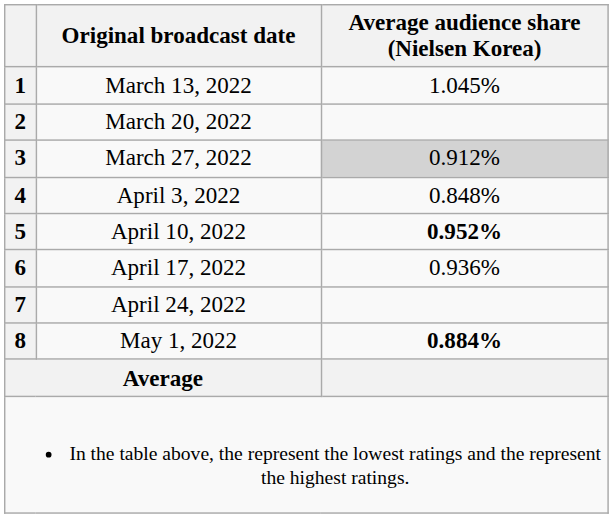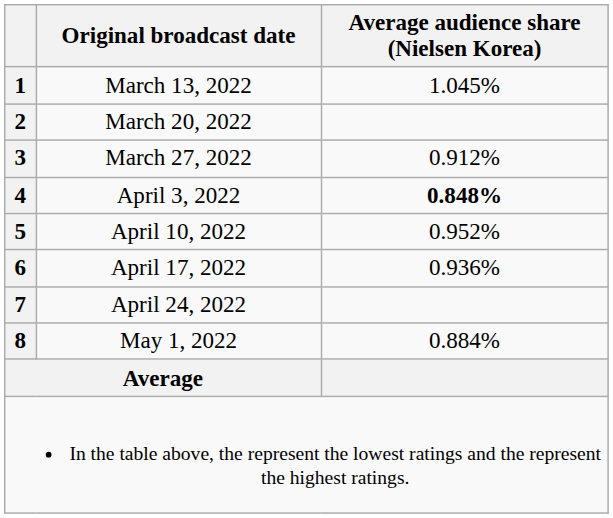March 27, 2022 | Average audience share (Nielsen Korea): lightgrey background -> no background
April 3, 2022 | Average audience share (Nielsen Korea): normal -> bold
April 10, 2022 | Average audience share (Nielsen Korea): bold -> normal
May 1, 2022 | Average audience share (Nielsen Korea): bold -> normal
